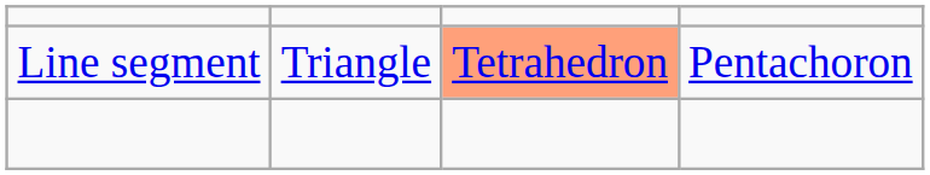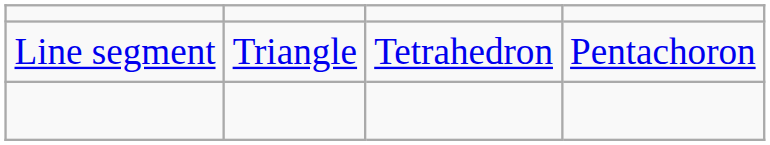Line segment | column 3: lightsalmon background -> no background
